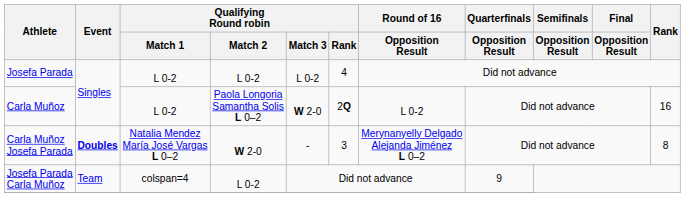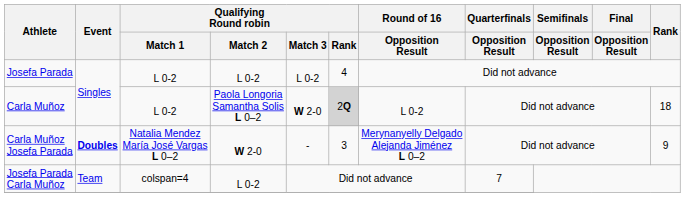Carla Muñoz | Qualifying Round robin / Rank: no background -> lightgrey background
Carla Muñoz | Rank: 16 -> 18
Carla Muñoz Josefa Parada | Rank: 8 -> 9
Josefa Parada Carla Muñoz | Quarterfinals / Opposition Result: 9 -> 7
